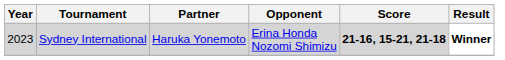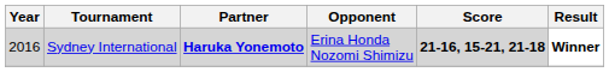Sydney International | Year: 2023 -> 2016
Sydney International | Partner: normal -> bold
